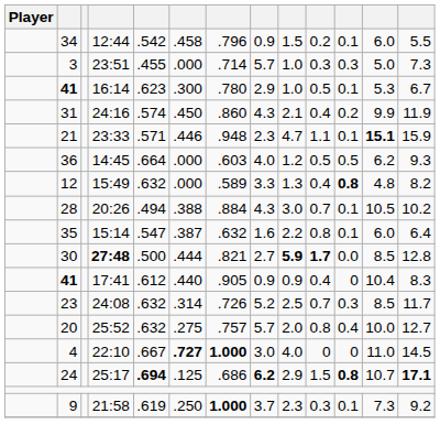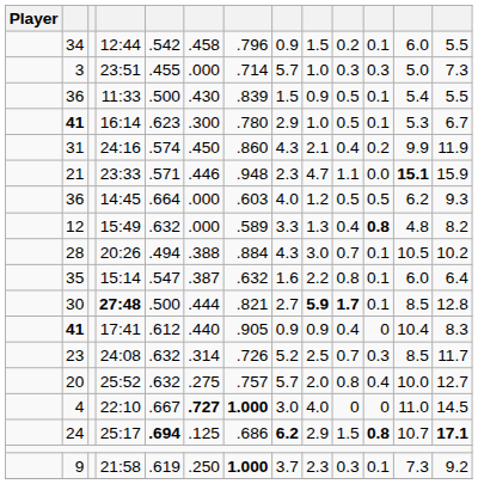+ row: 36 | 11:33 | .500 | .430 | .839 | 1.5 | 0.9 | 0.5 | 0.1 | 5.4 | 5.5
23:33 | column 11: 0.1 -> 0.0
27:48 | column 11: 0.0 -> 0.1
